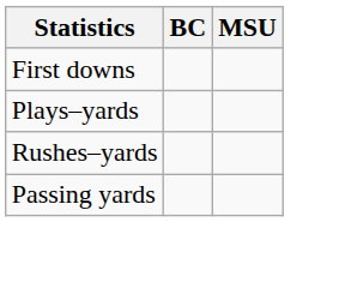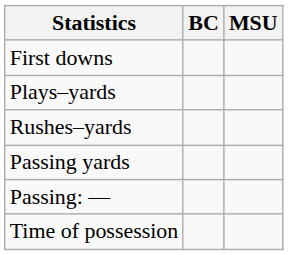+ row: Passing: ––
+ row: Time of possession
